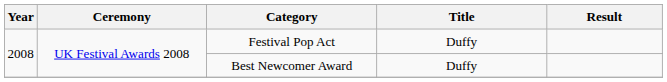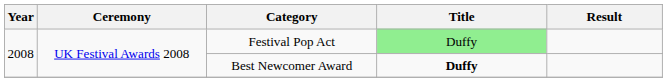Festival Pop Act | Title: no background -> lightgreen background
Best Newcomer Award | Title: normal -> bold
